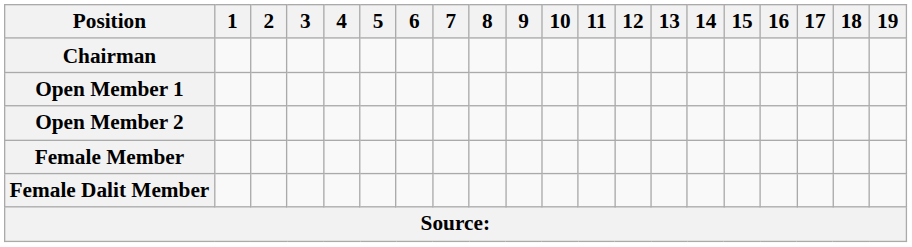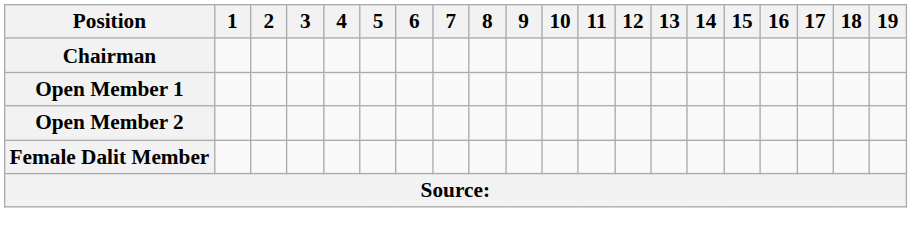- row: Female Member
